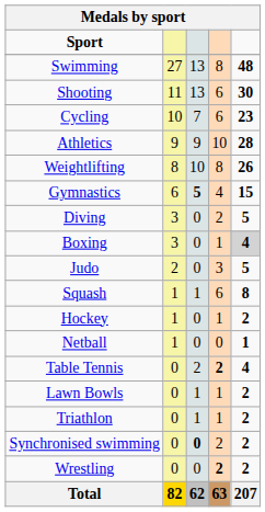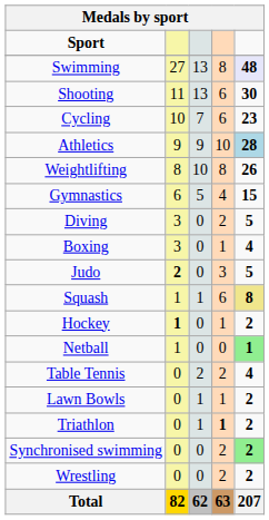Swimming | column 5: no background -> lavender background
Athletics | column 5: no background -> lightblue background
Gymnastics | column 3: bold -> normal
Boxing | column 5: lightgrey background -> no background
Judo | column 2: normal -> bold
Squash | column 5: no background -> khaki background
Hockey | column 2: normal -> bold
Netball | column 5: no background -> lightgreen background
Table Tennis | column 4: bold -> normal
Triathlon | column 4: normal -> bold
Synchronised swimming | column 3: bold -> normal
Synchronised swimming | column 5: no background -> lightgreen background
Wrestling | column 4: bold -> normal
